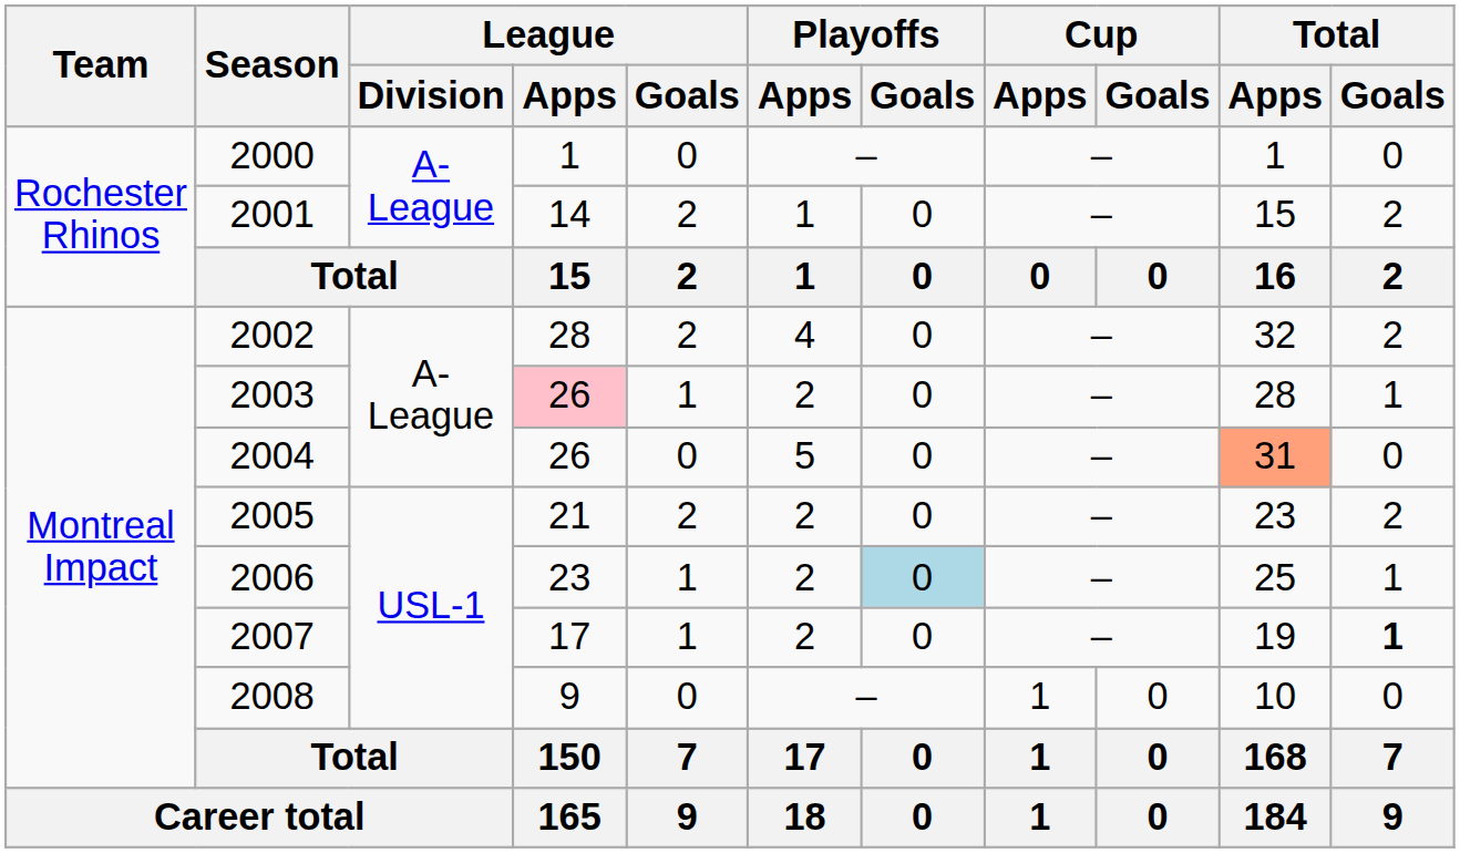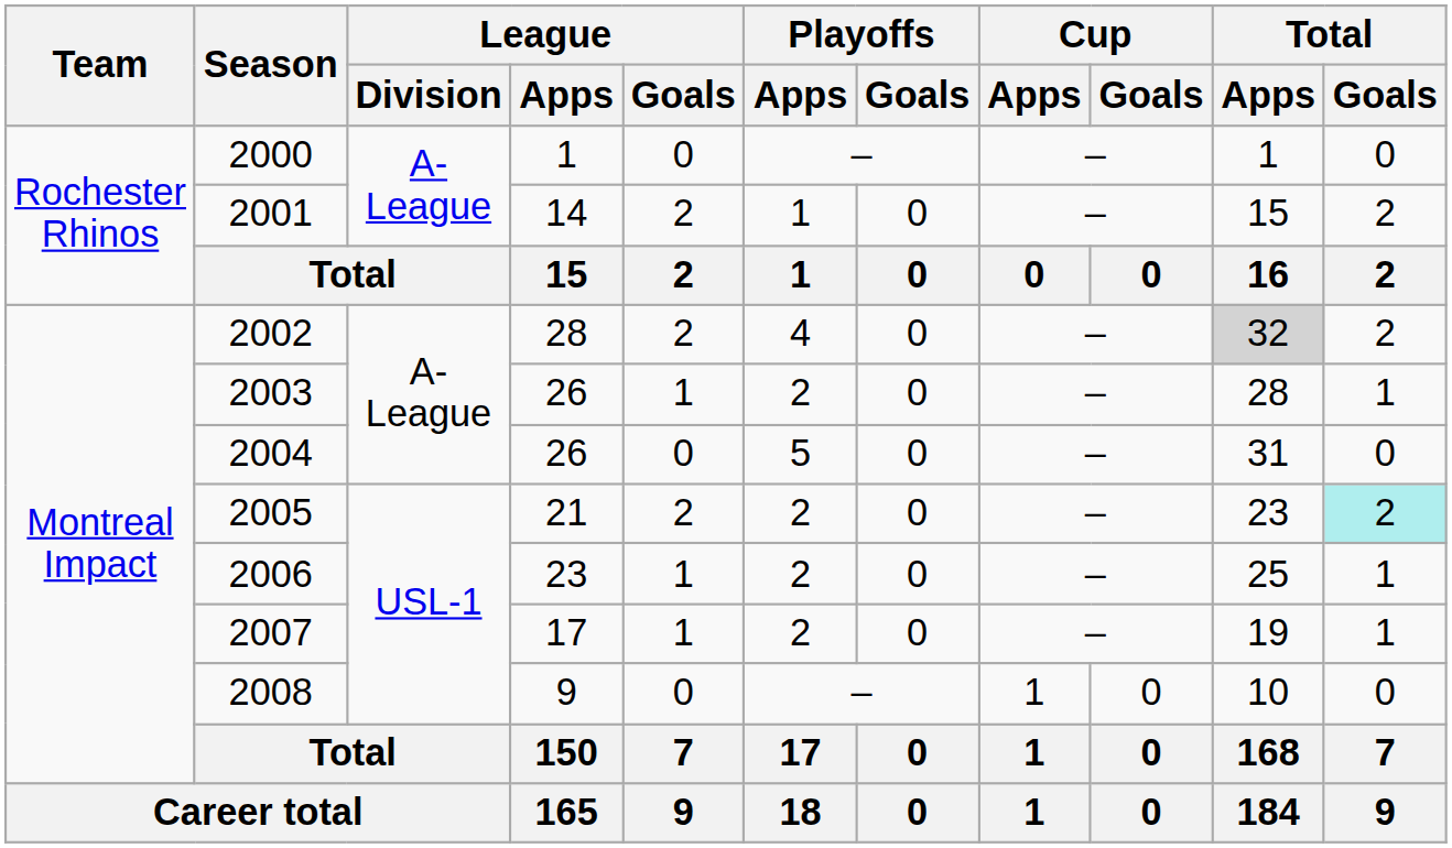2002 | Total / Apps: no background -> lightgrey background
2003 | League / Apps: pink background -> no background
2004 | Total / Apps: lightsalmon background -> no background
2005 | Total / Goals: no background -> paleturquoise background
2006 | Playoffs / Goals: lightblue background -> no background
2007 | Total / Goals: bold -> normal
